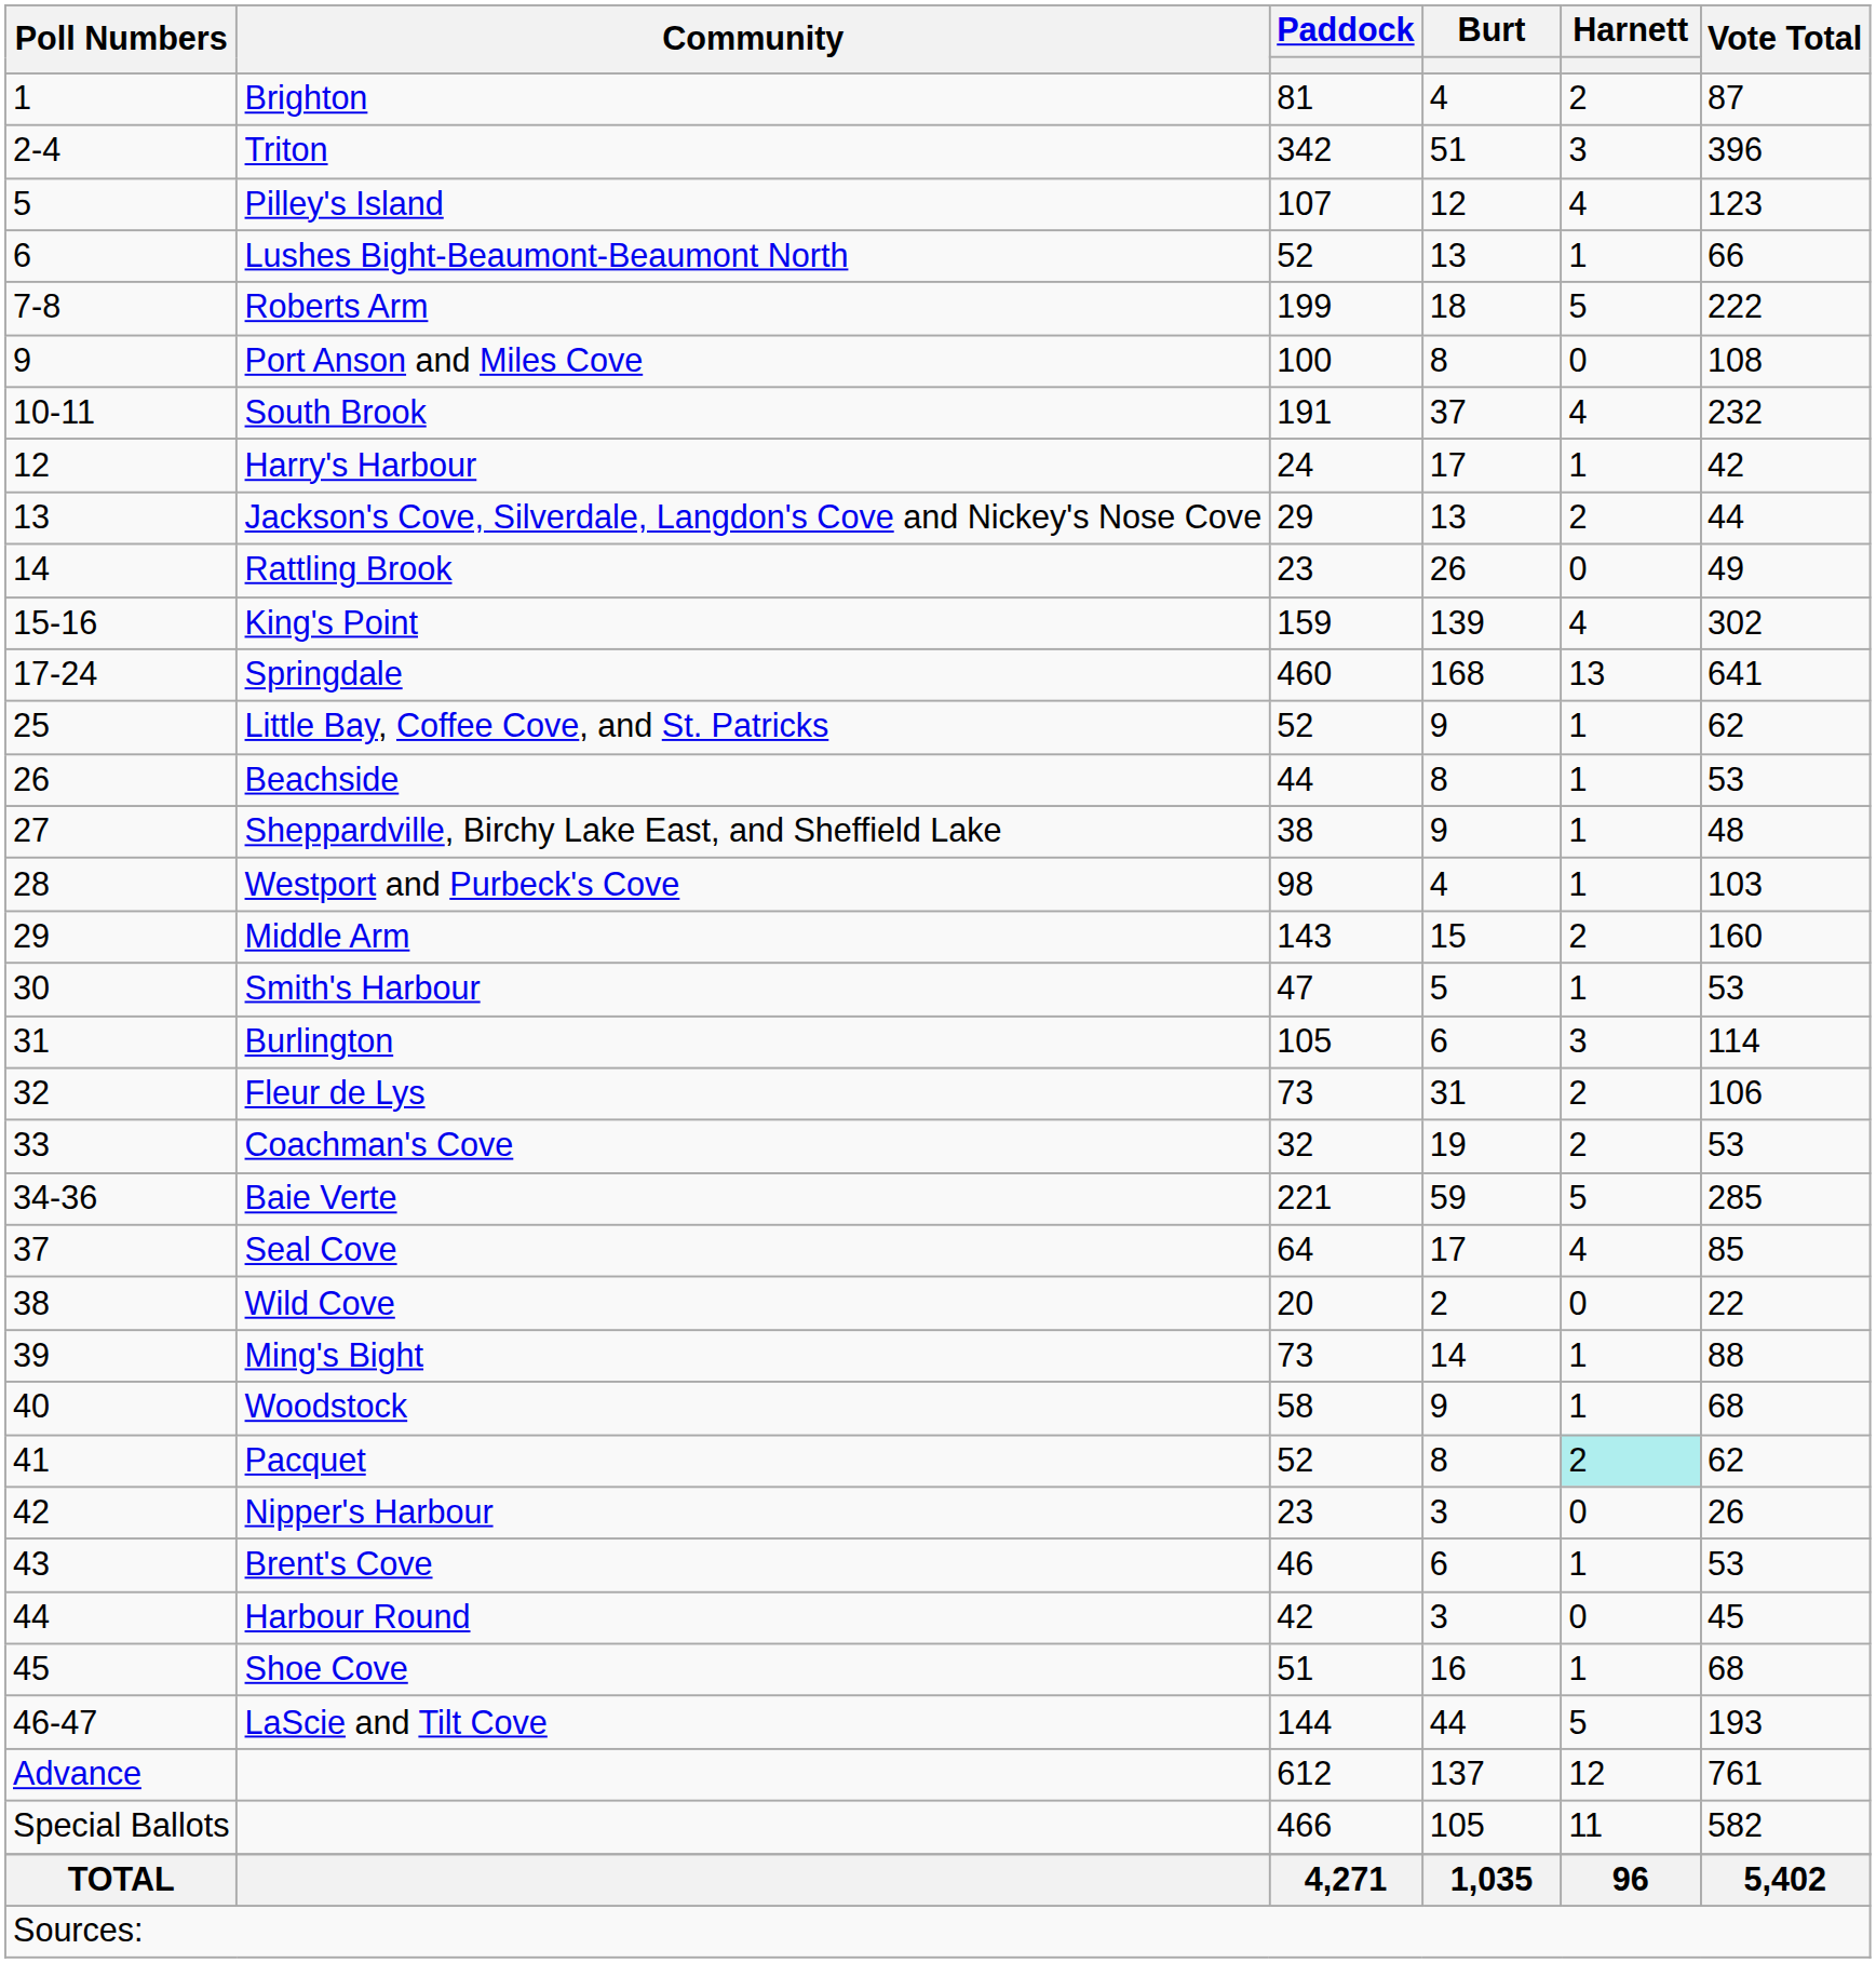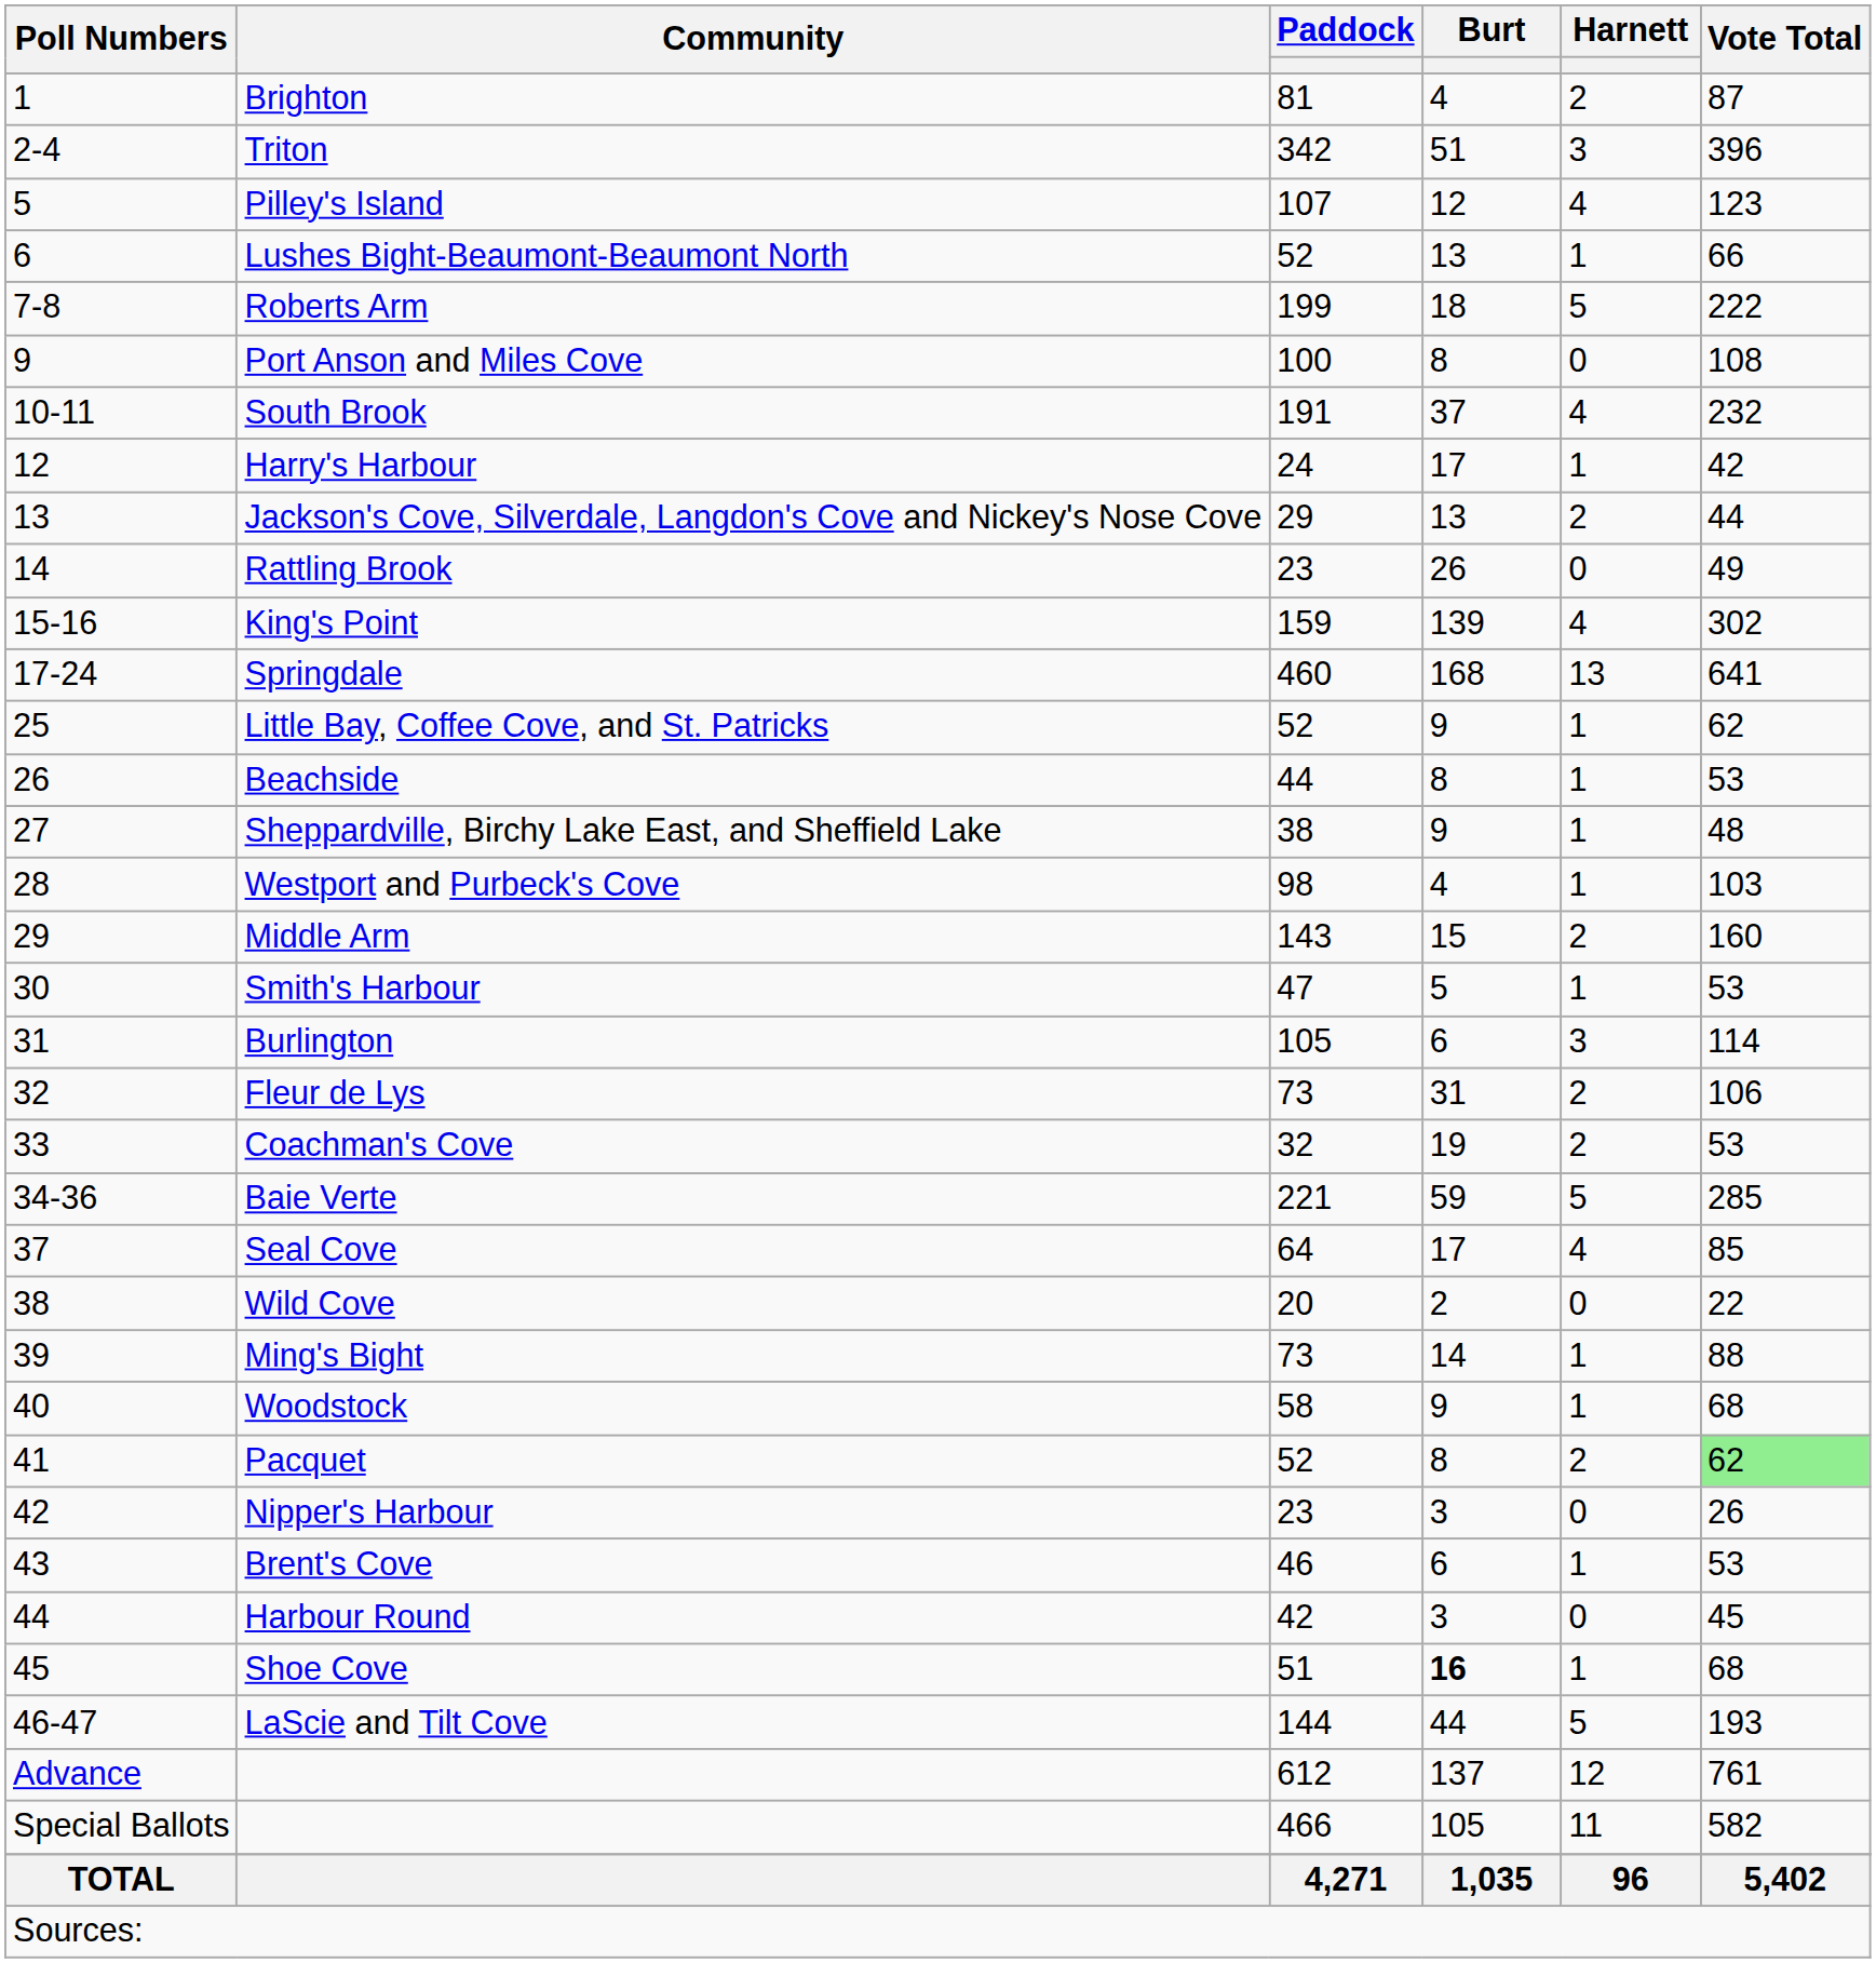Pacquet | Harnett: paleturquoise background -> no background
Pacquet | Vote Total: no background -> lightgreen background
Shoe Cove | Burt: normal -> bold
